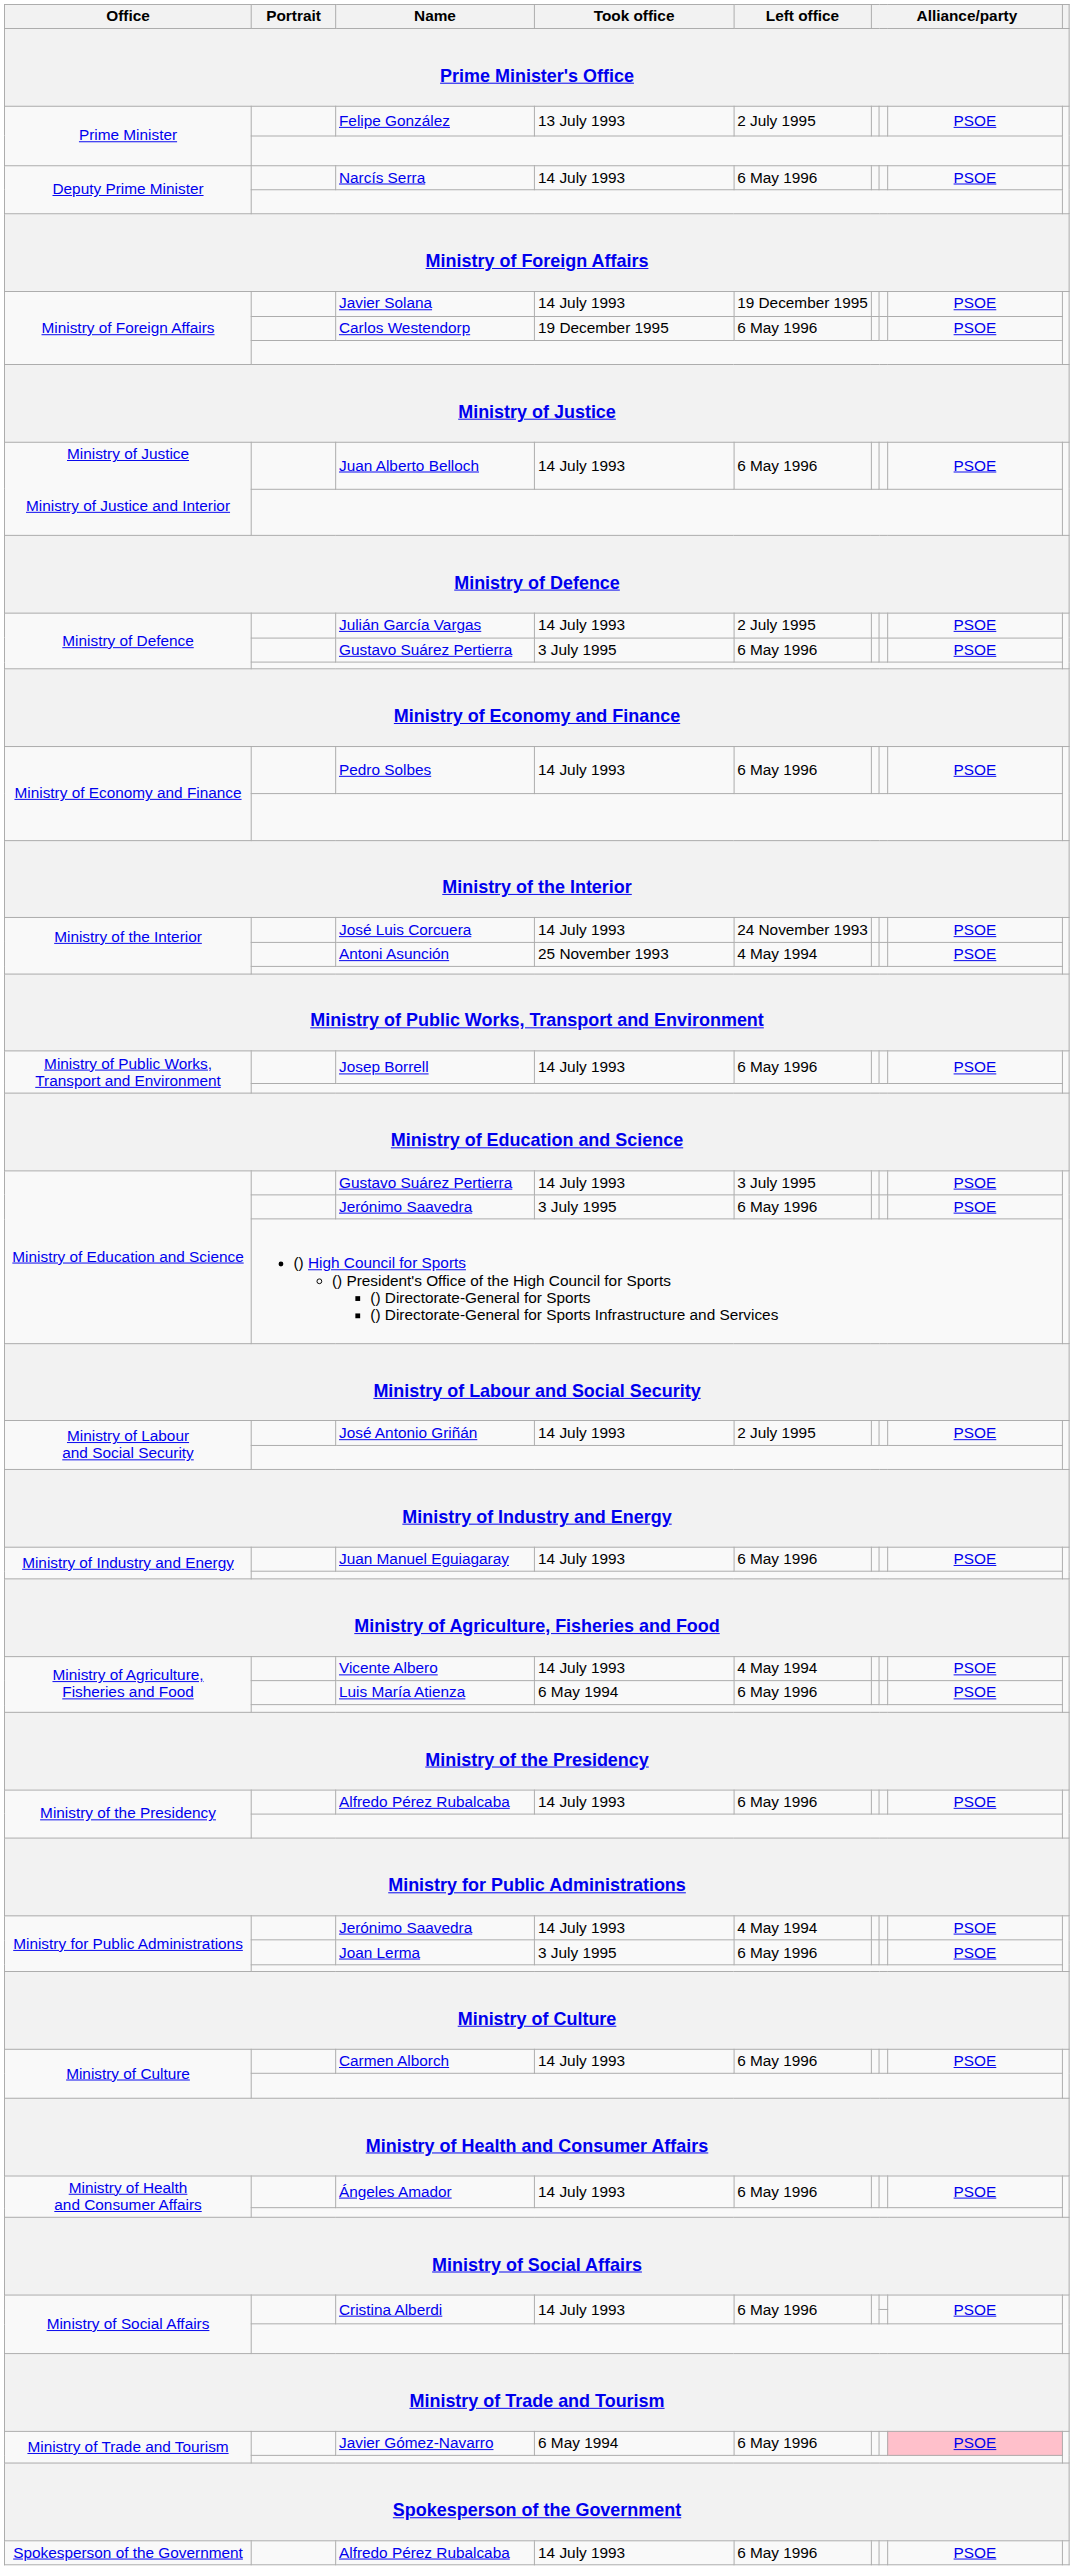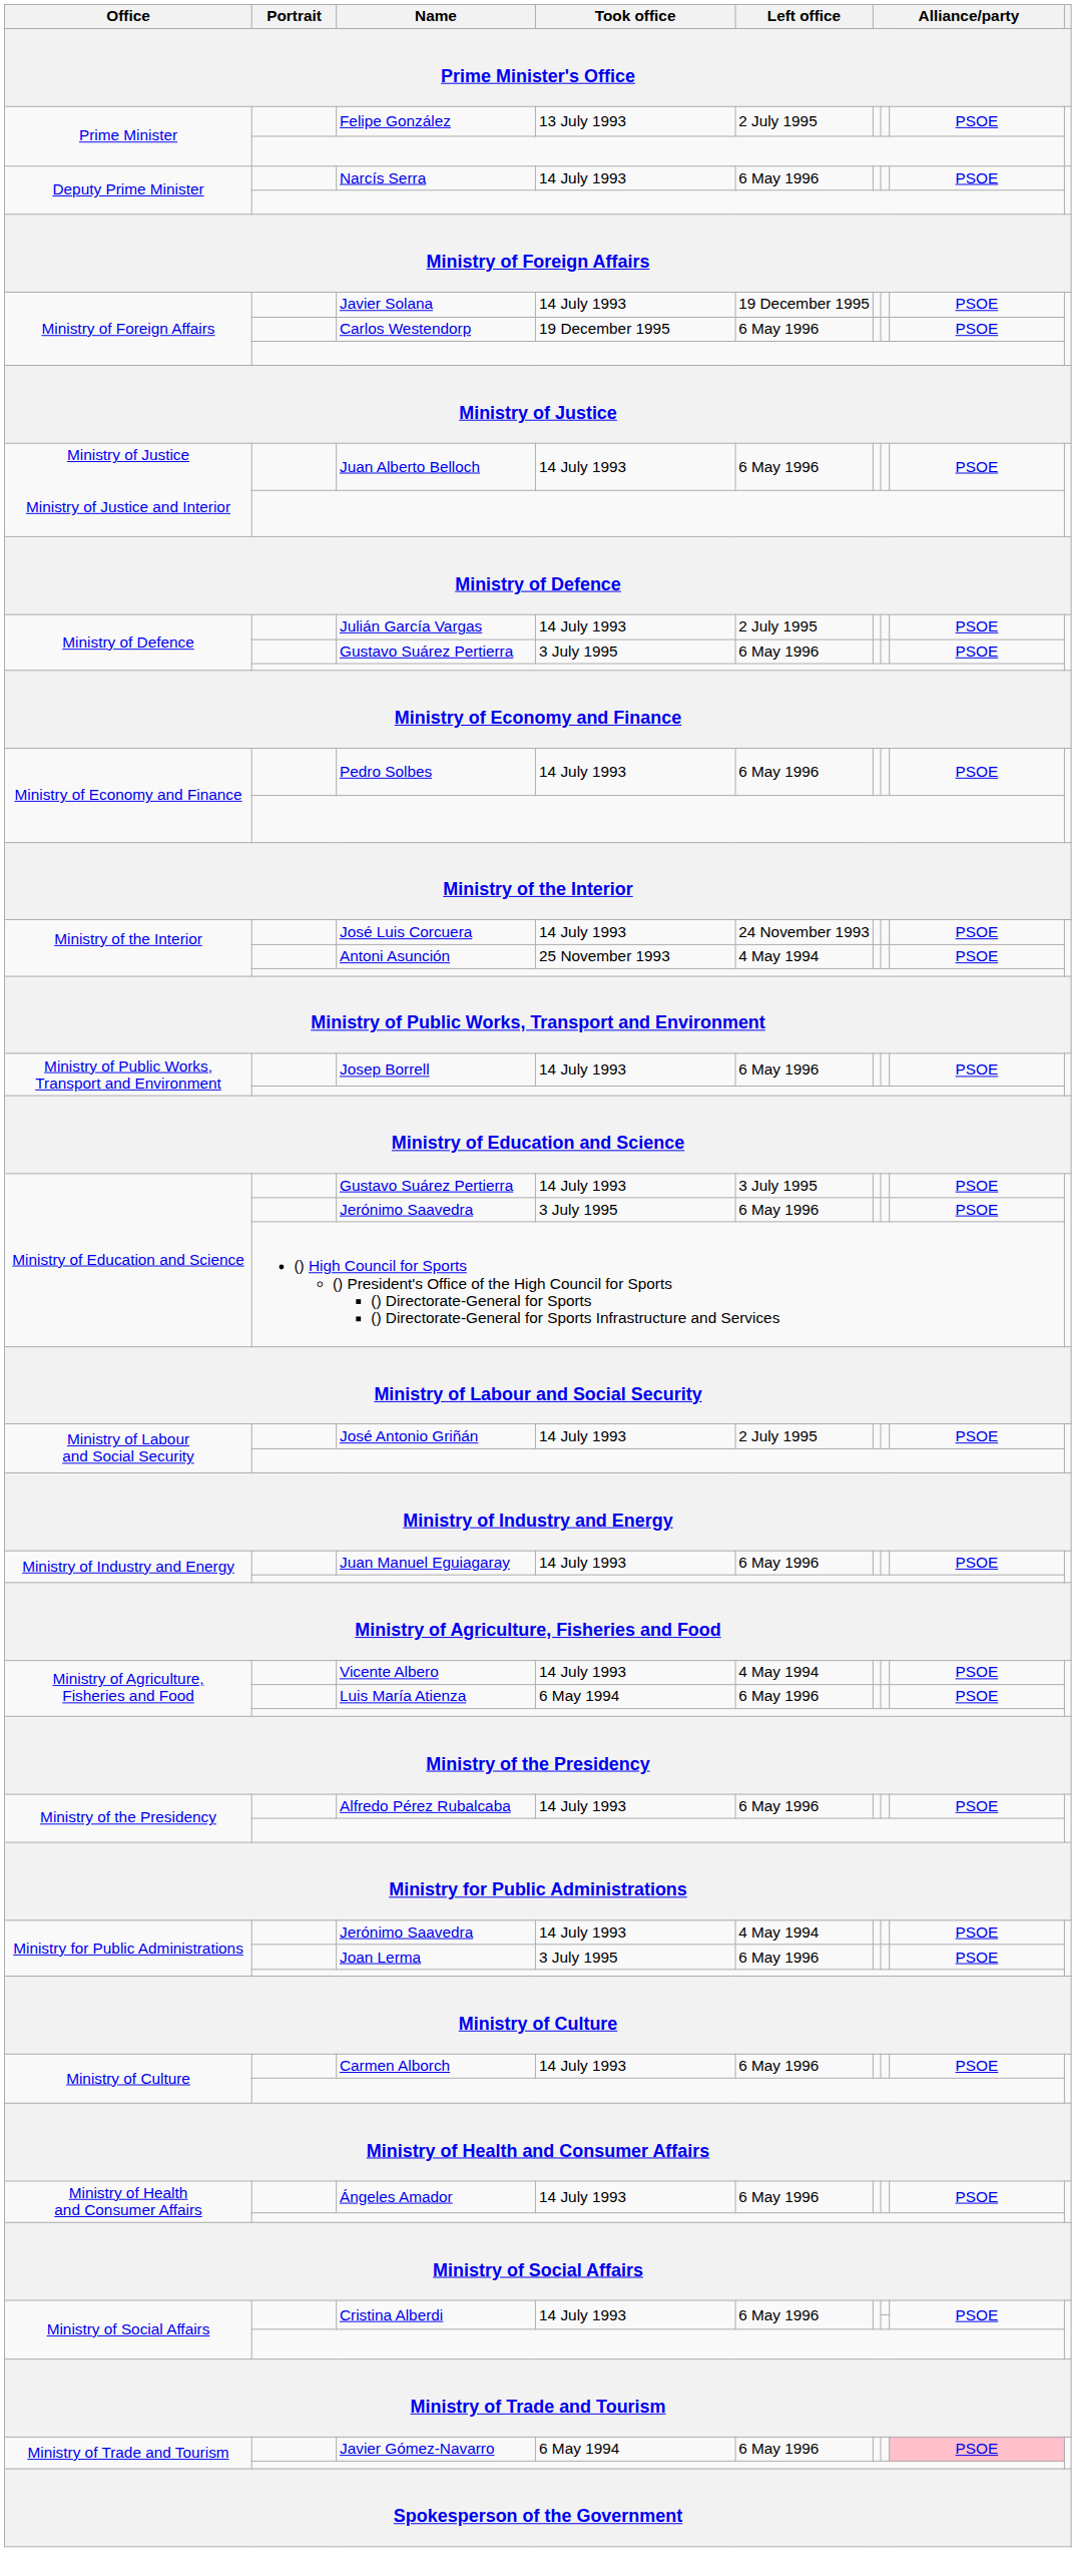- row: Spokesperson of the Government | Alfredo Pérez Rubalcaba | 14 July 1993 | 6 May 1996 | PSOE
